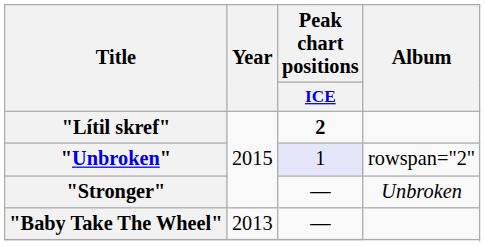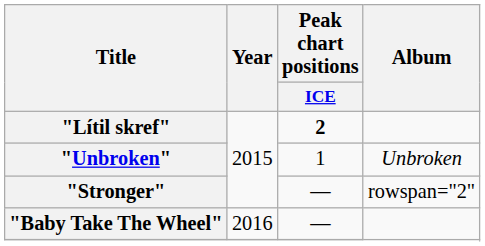"Unbroken" | Peak chart positions / ICE: lavender background -> no background
"Unbroken" | Album: rowspan="2" -> Unbroken
"Stronger" | Album: Unbroken -> rowspan="2"
"Baby Take The Wheel" | Year: 2013 -> 2016
